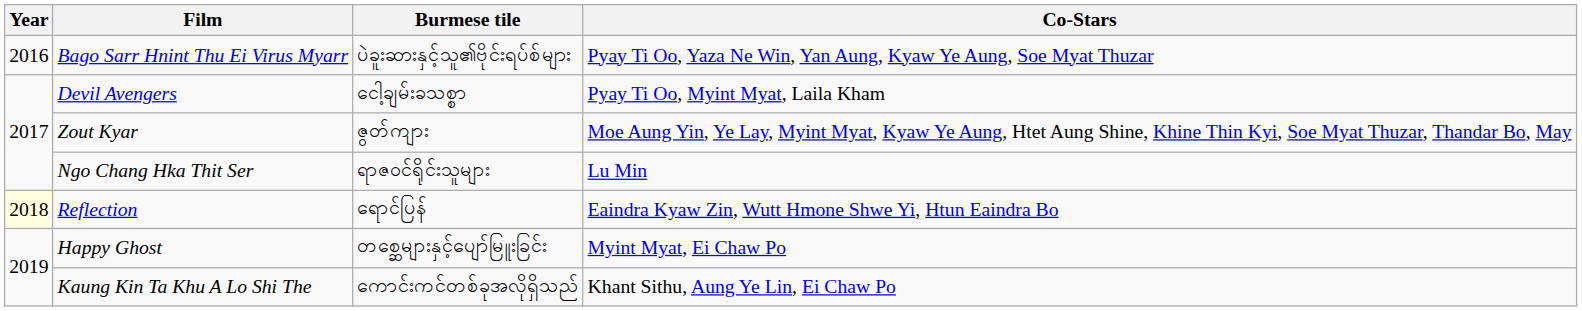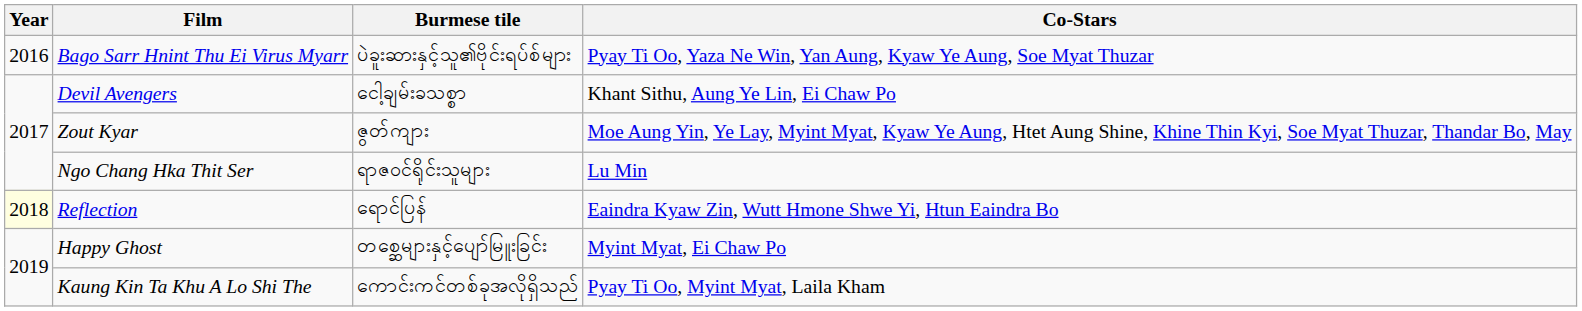Devil Avengers | Co-Stars: Pyay Ti Oo, Myint Myat, Laila Kham -> Khant Sithu, Aung Ye Lin, Ei Chaw Po
Kaung Kin Ta Khu A Lo Shi The | Co-Stars: Khant Sithu, Aung Ye Lin, Ei Chaw Po -> Pyay Ti Oo, Myint Myat, Laila Kham
